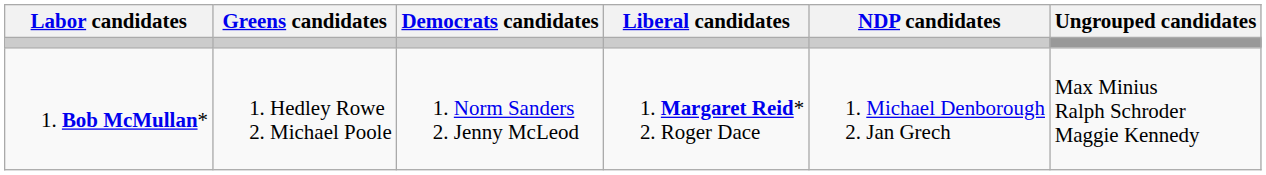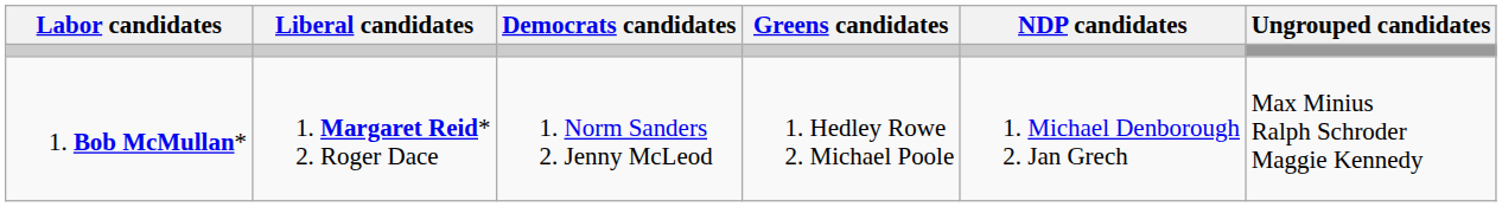columns swapped: Liberal candidates <-> Greens candidates
